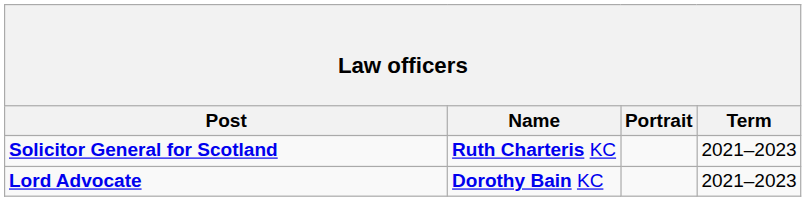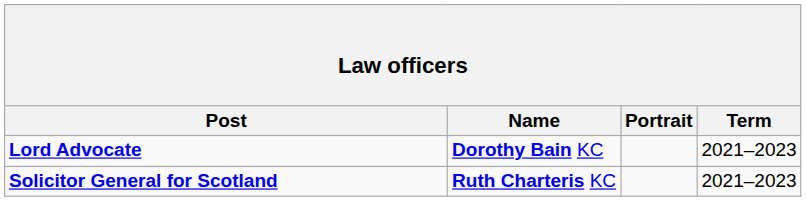rows swapped: Lord Advocate <-> Solicitor General for Scotland
